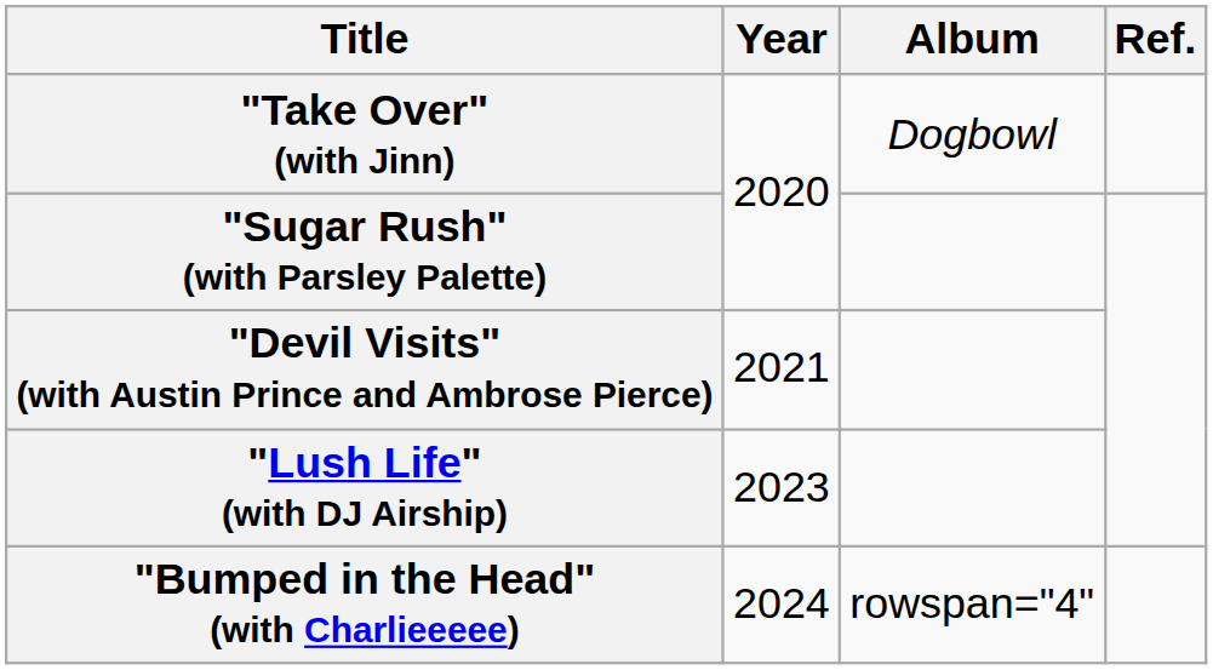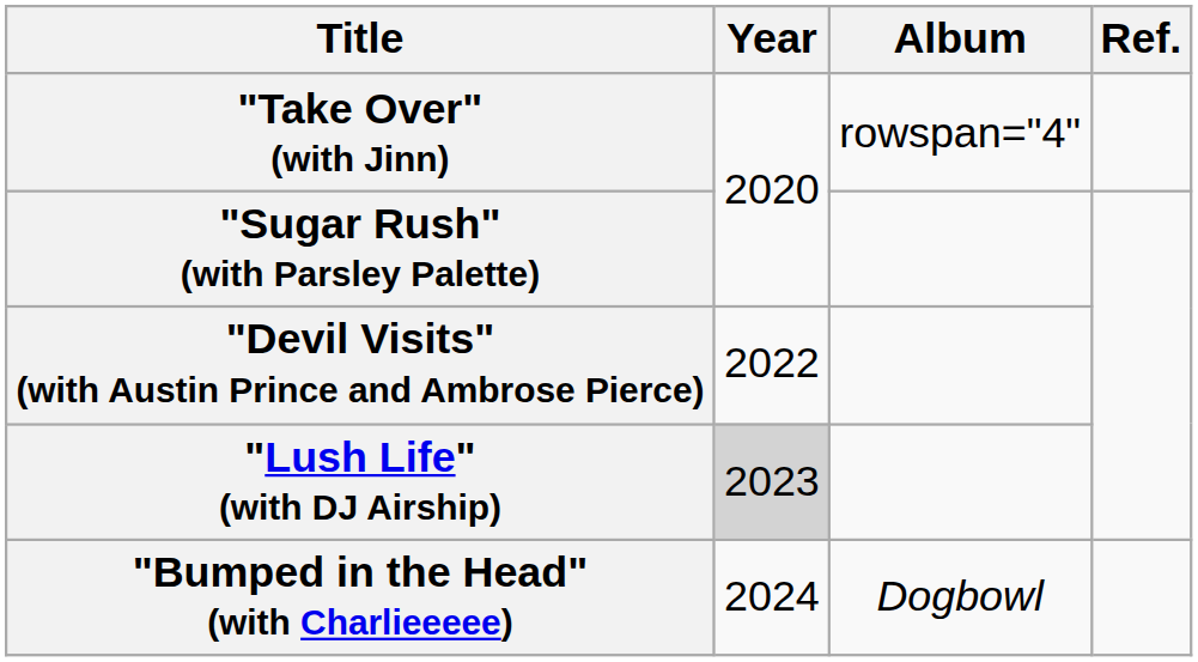"Take Over" (with Jinn) | Album: Dogbowl -> rowspan="4"
"Devil Visits" (with Austin Prince and Ambrose Pierce) | Year: 2021 -> 2022
"Lush Life" (with DJ Airship) | Year: no background -> lightgrey background
"Bumped in the Head" (with Charlieeeee) | Album: rowspan="4" -> Dogbowl
